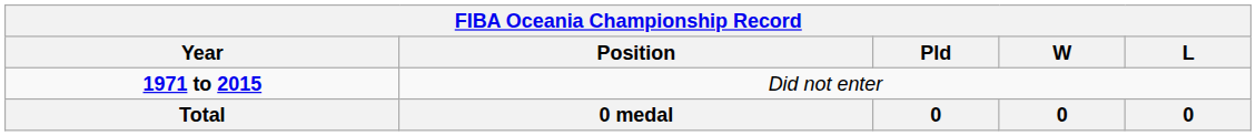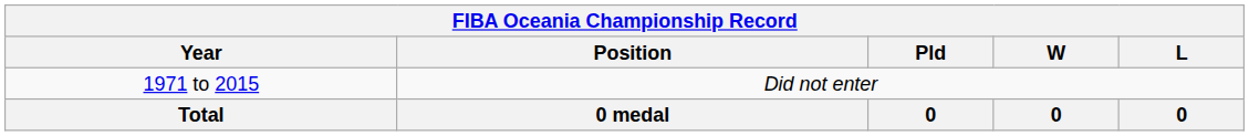1971 to 2015 | Year: bold -> normal
